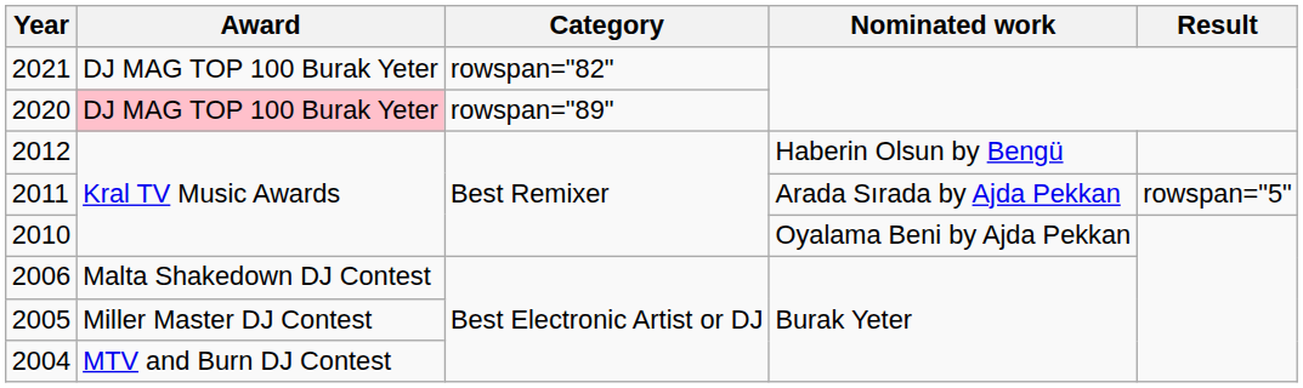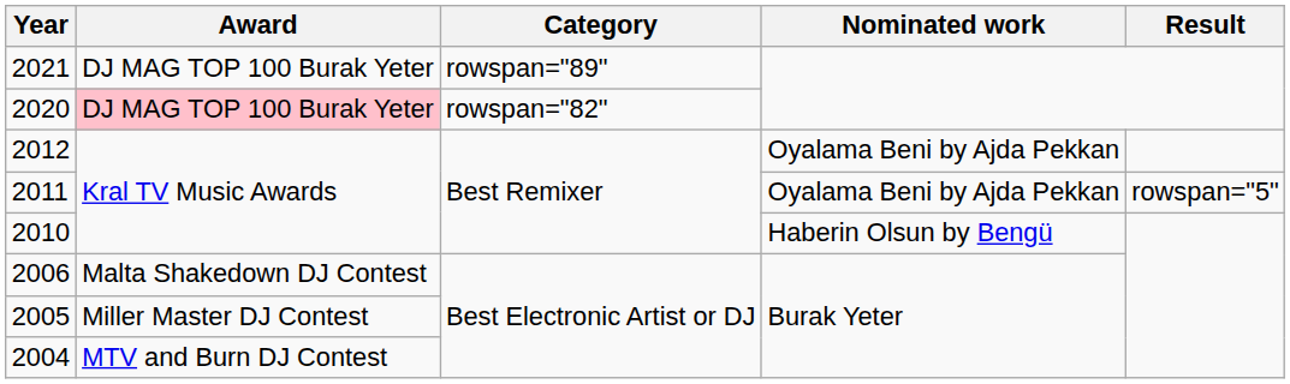2021 | Category: rowspan="82" -> rowspan="89"
2020 | Category: rowspan="89" -> rowspan="82"
2012 | Nominated work: Haberin Olsun by Bengü -> Oyalama Beni by Ajda Pekkan
2011 | Nominated work: Arada Sırada by Ajda Pekkan -> Oyalama Beni by Ajda Pekkan
2010 | Nominated work: Oyalama Beni by Ajda Pekkan -> Haberin Olsun by Bengü
